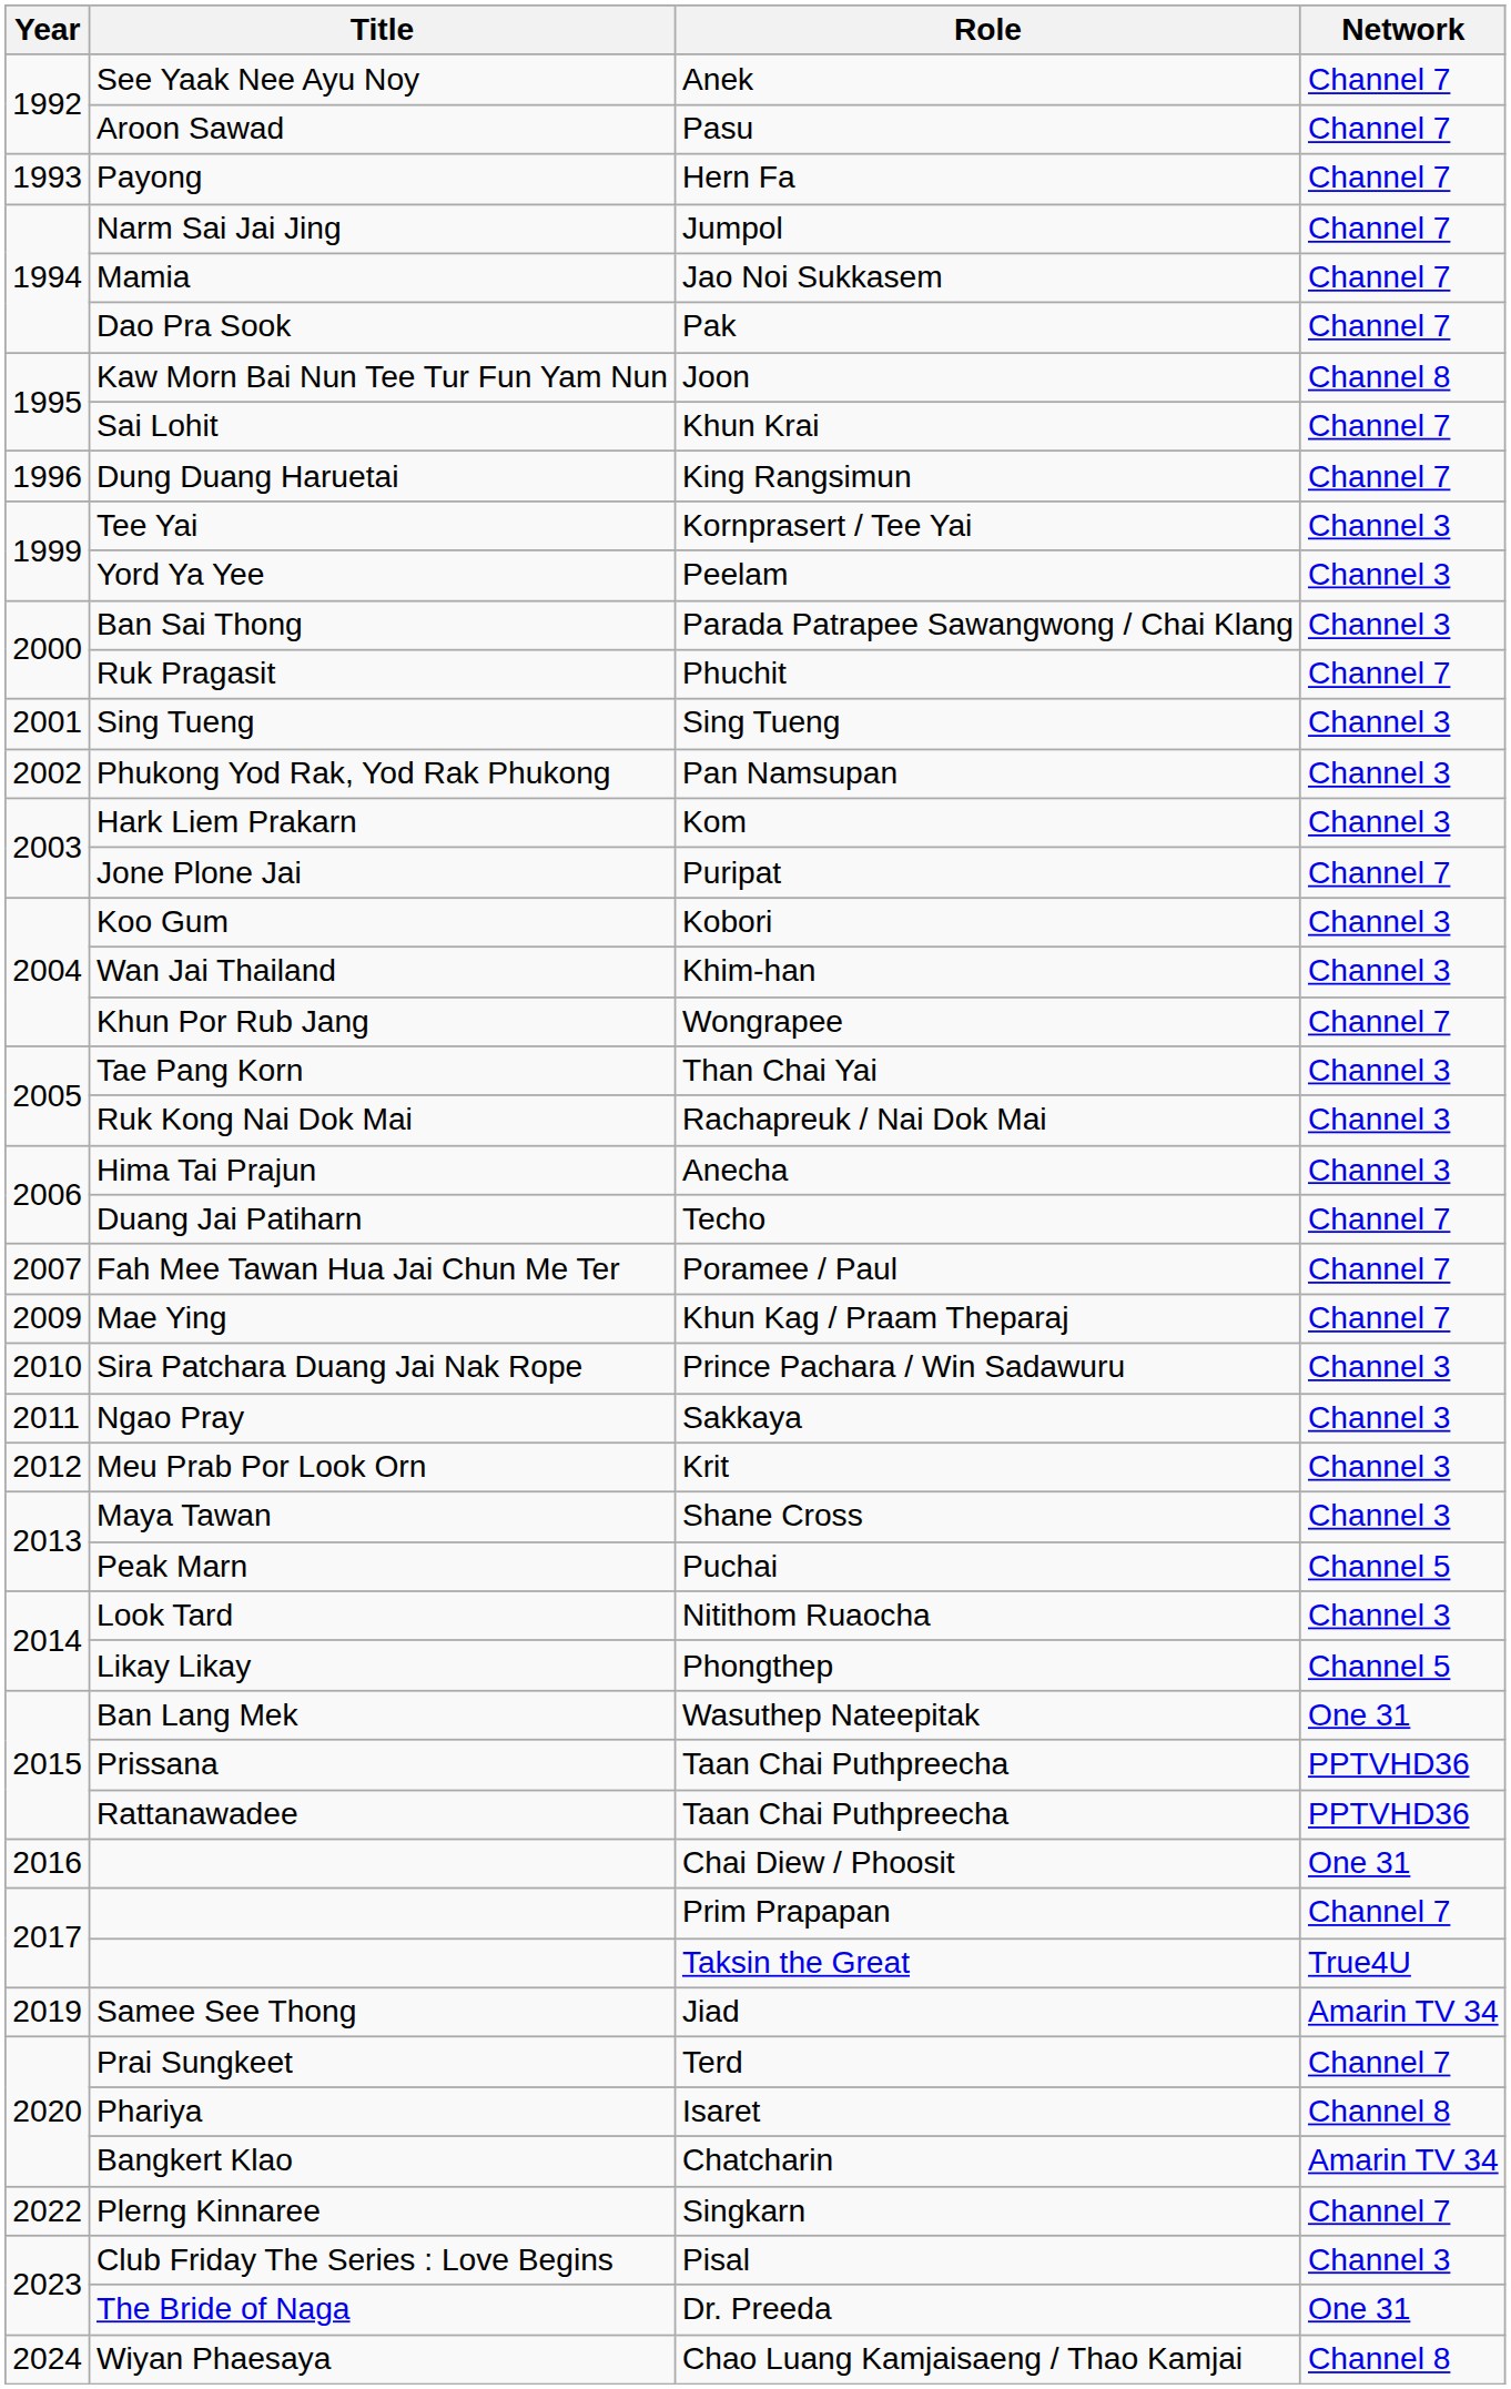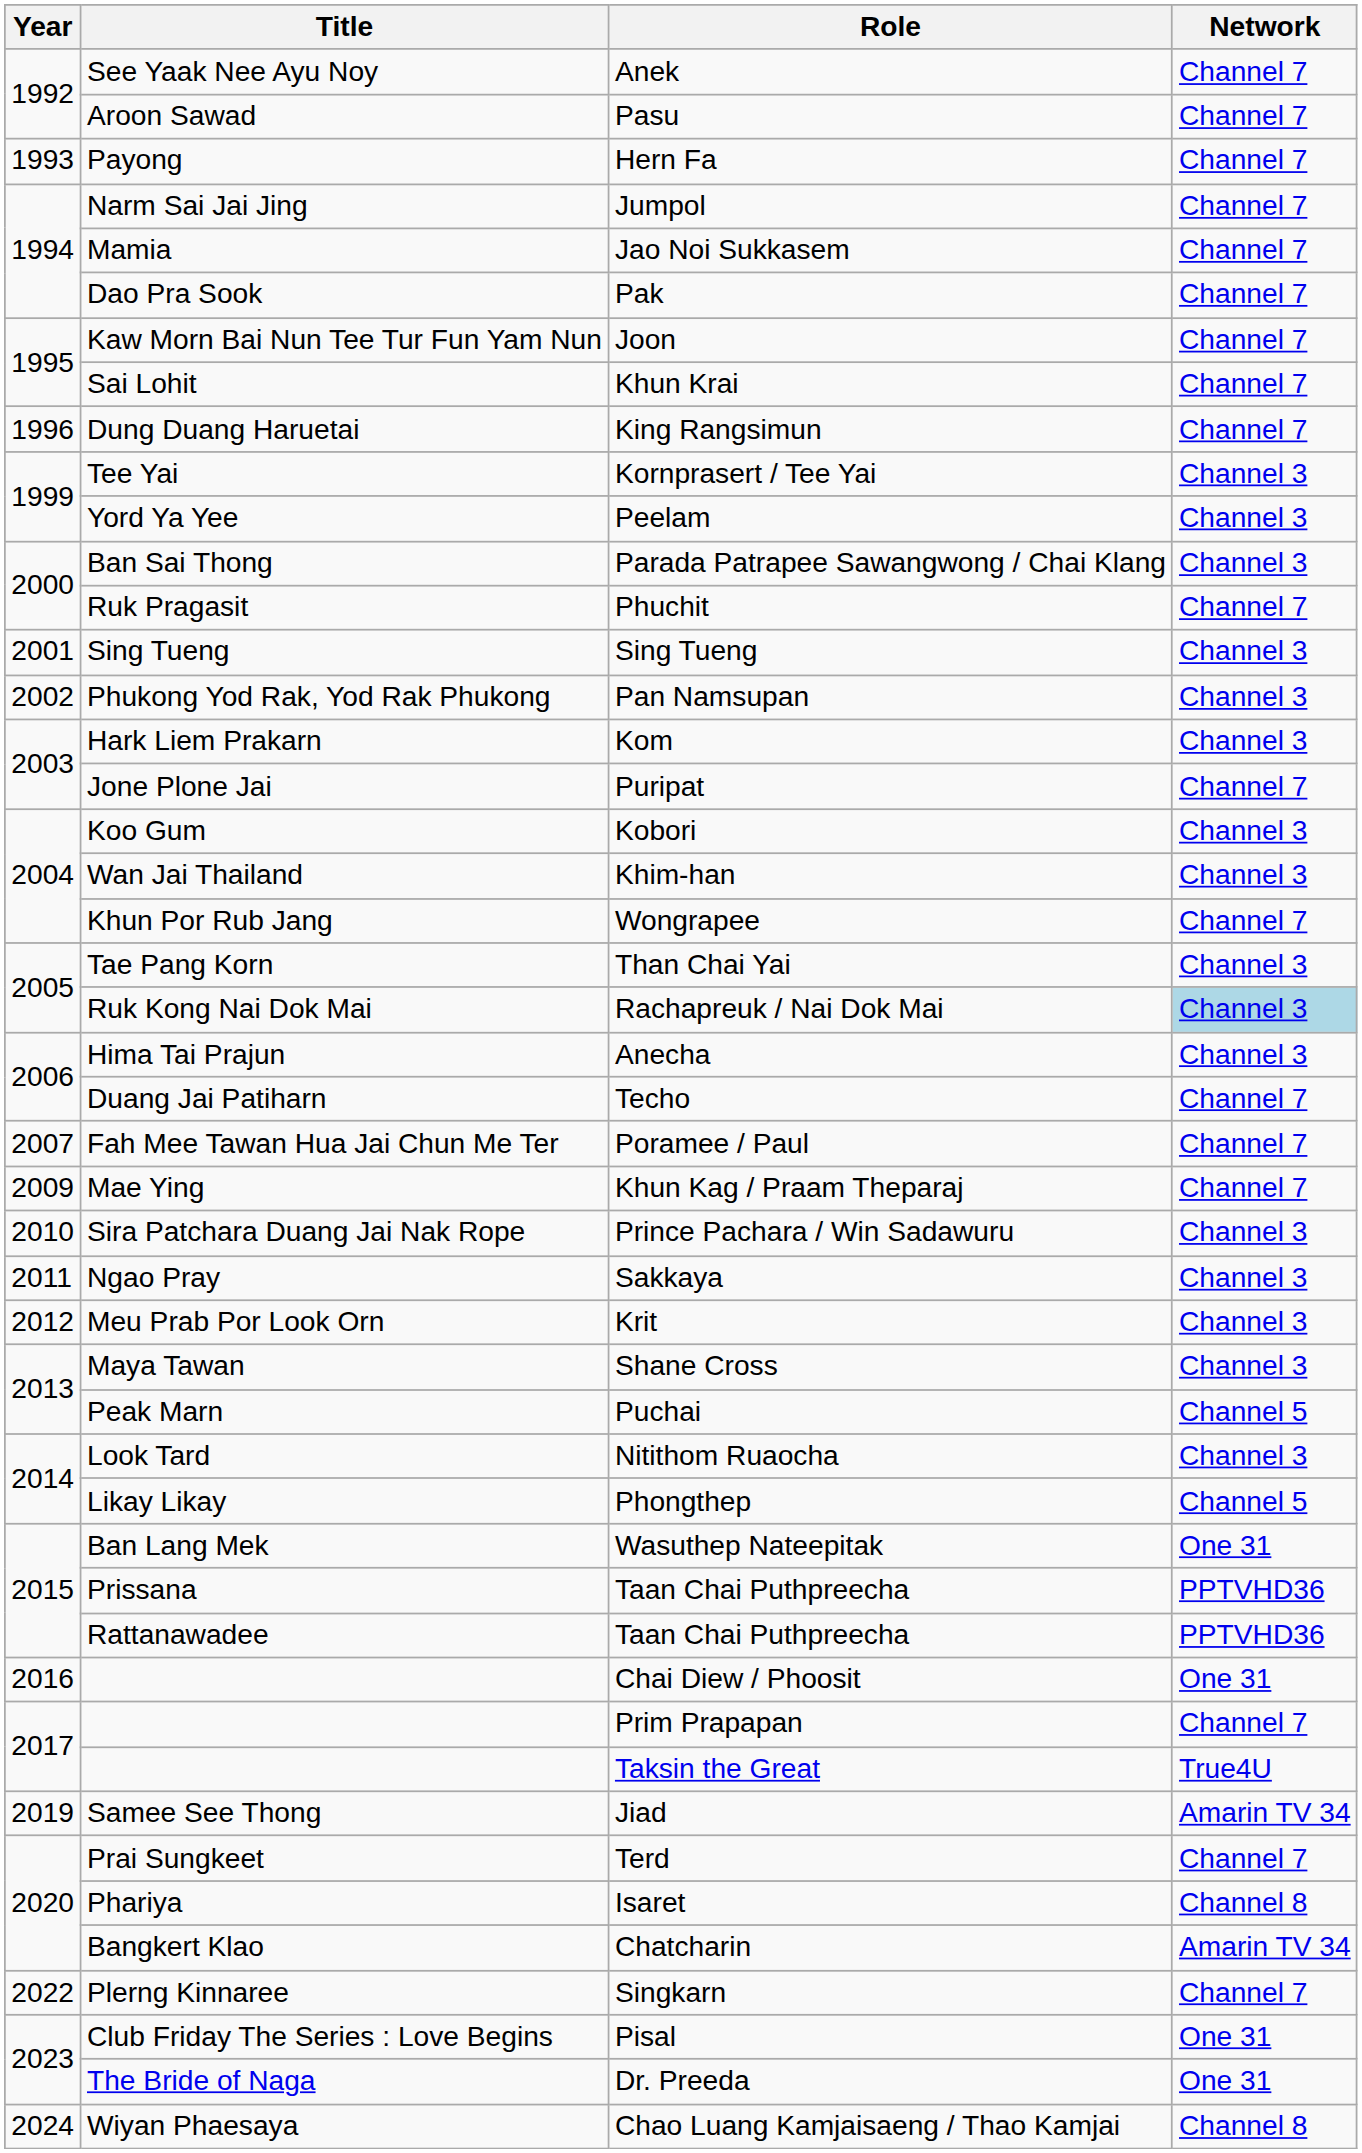Joon | Network: Channel 8 -> Channel 7
Rachapreuk / Nai Dok Mai | Network: no background -> lightblue background
Pisal | Network: Channel 3 -> One 31
